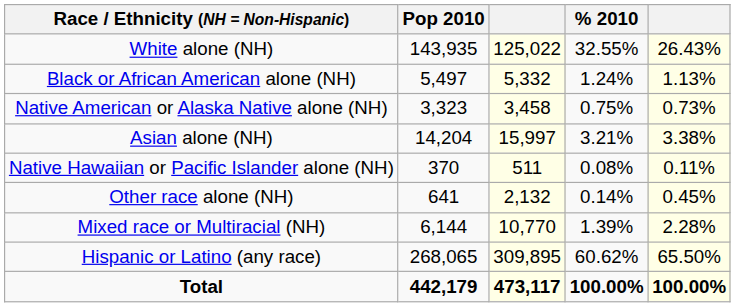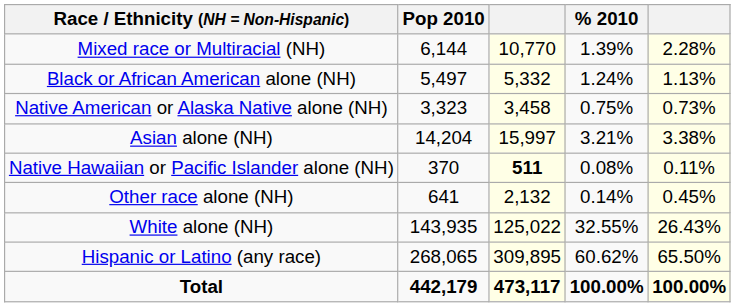rows swapped: White alone (NH) <-> Mixed race or Multiracial (NH)
Native Hawaiian or Pacific Islander alone (NH) | column 3: normal -> bold
